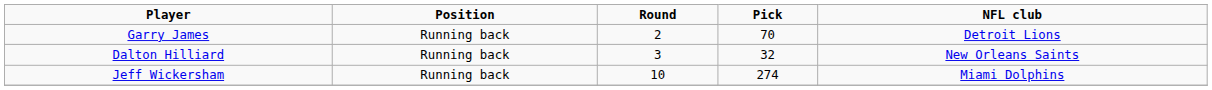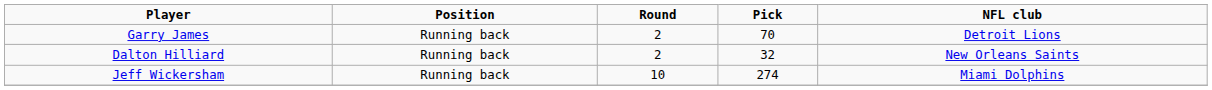Dalton Hilliard | Round: 3 -> 2
